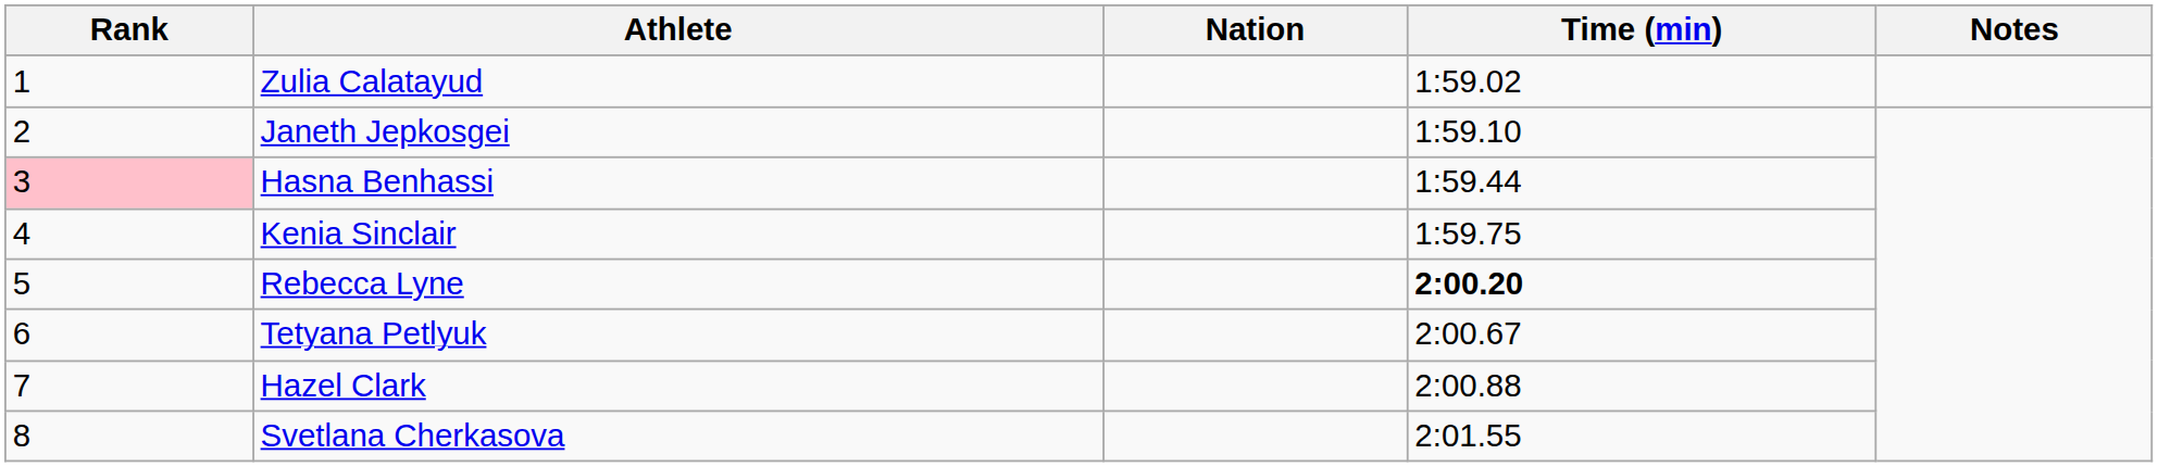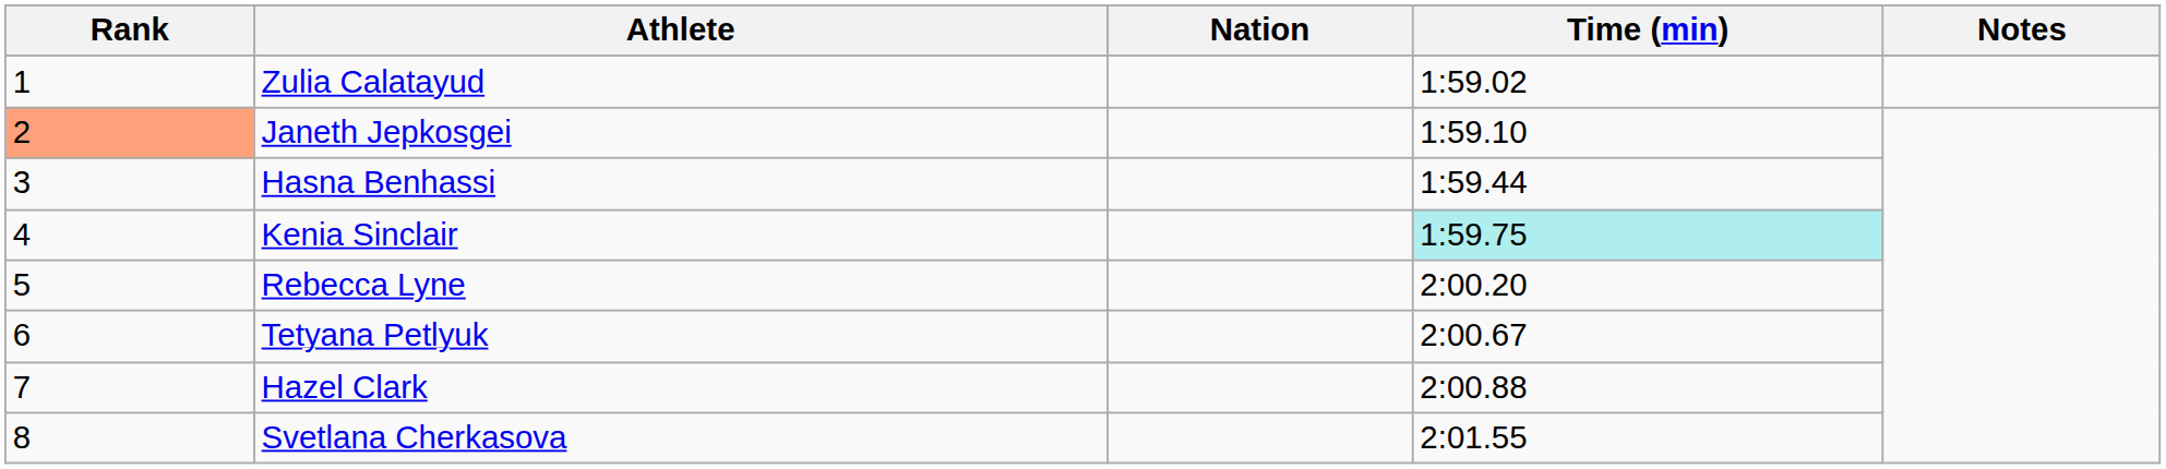Janeth Jepkosgei | Rank: no background -> lightsalmon background
Hasna Benhassi | Rank: pink background -> no background
Kenia Sinclair | Time (min): no background -> paleturquoise background
Rebecca Lyne | Time (min): bold -> normal
